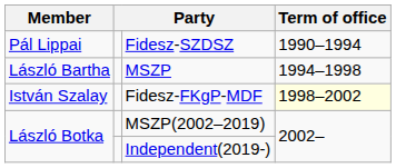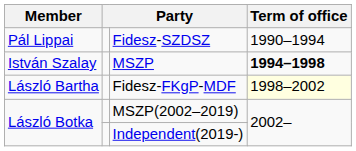MSZP | Member: László Bartha -> István Szalay
MSZP | Term of office: normal -> bold
Fidesz-FKgP-MDF | Member: István Szalay -> László Bartha
